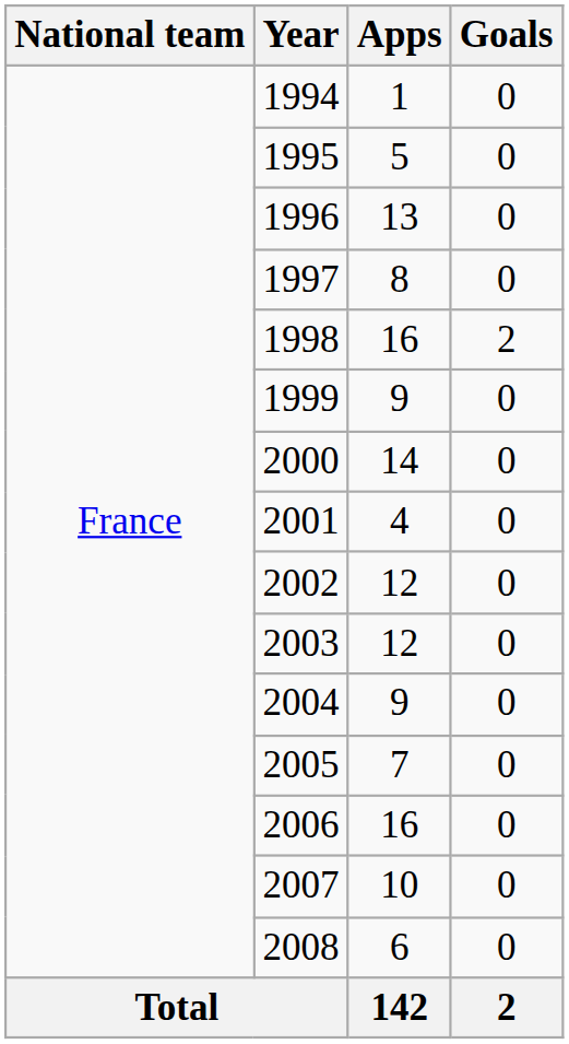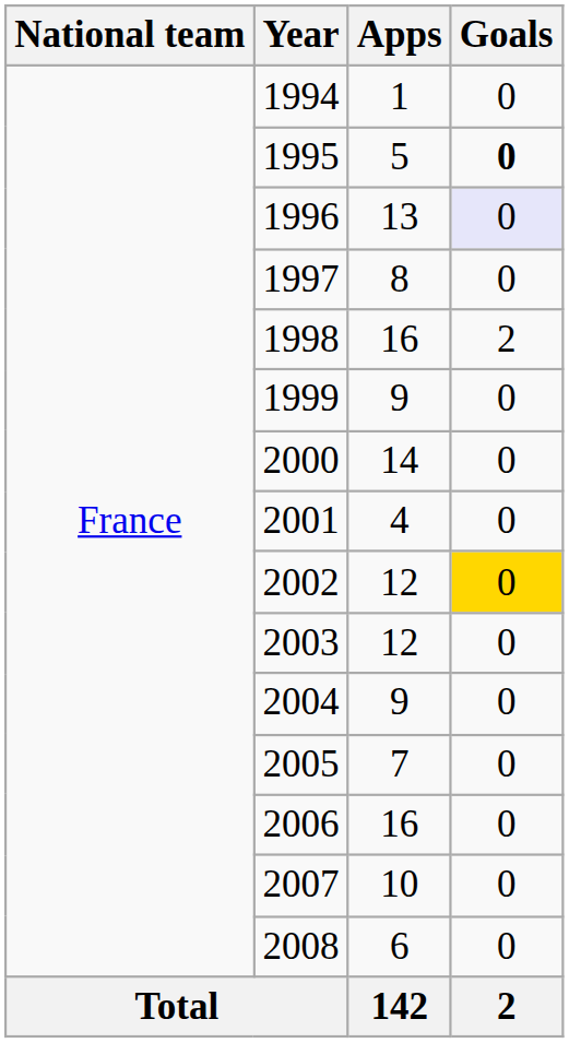1995 | Goals: normal -> bold
1996 | Goals: no background -> lavender background
2002 | Goals: no background -> gold background
